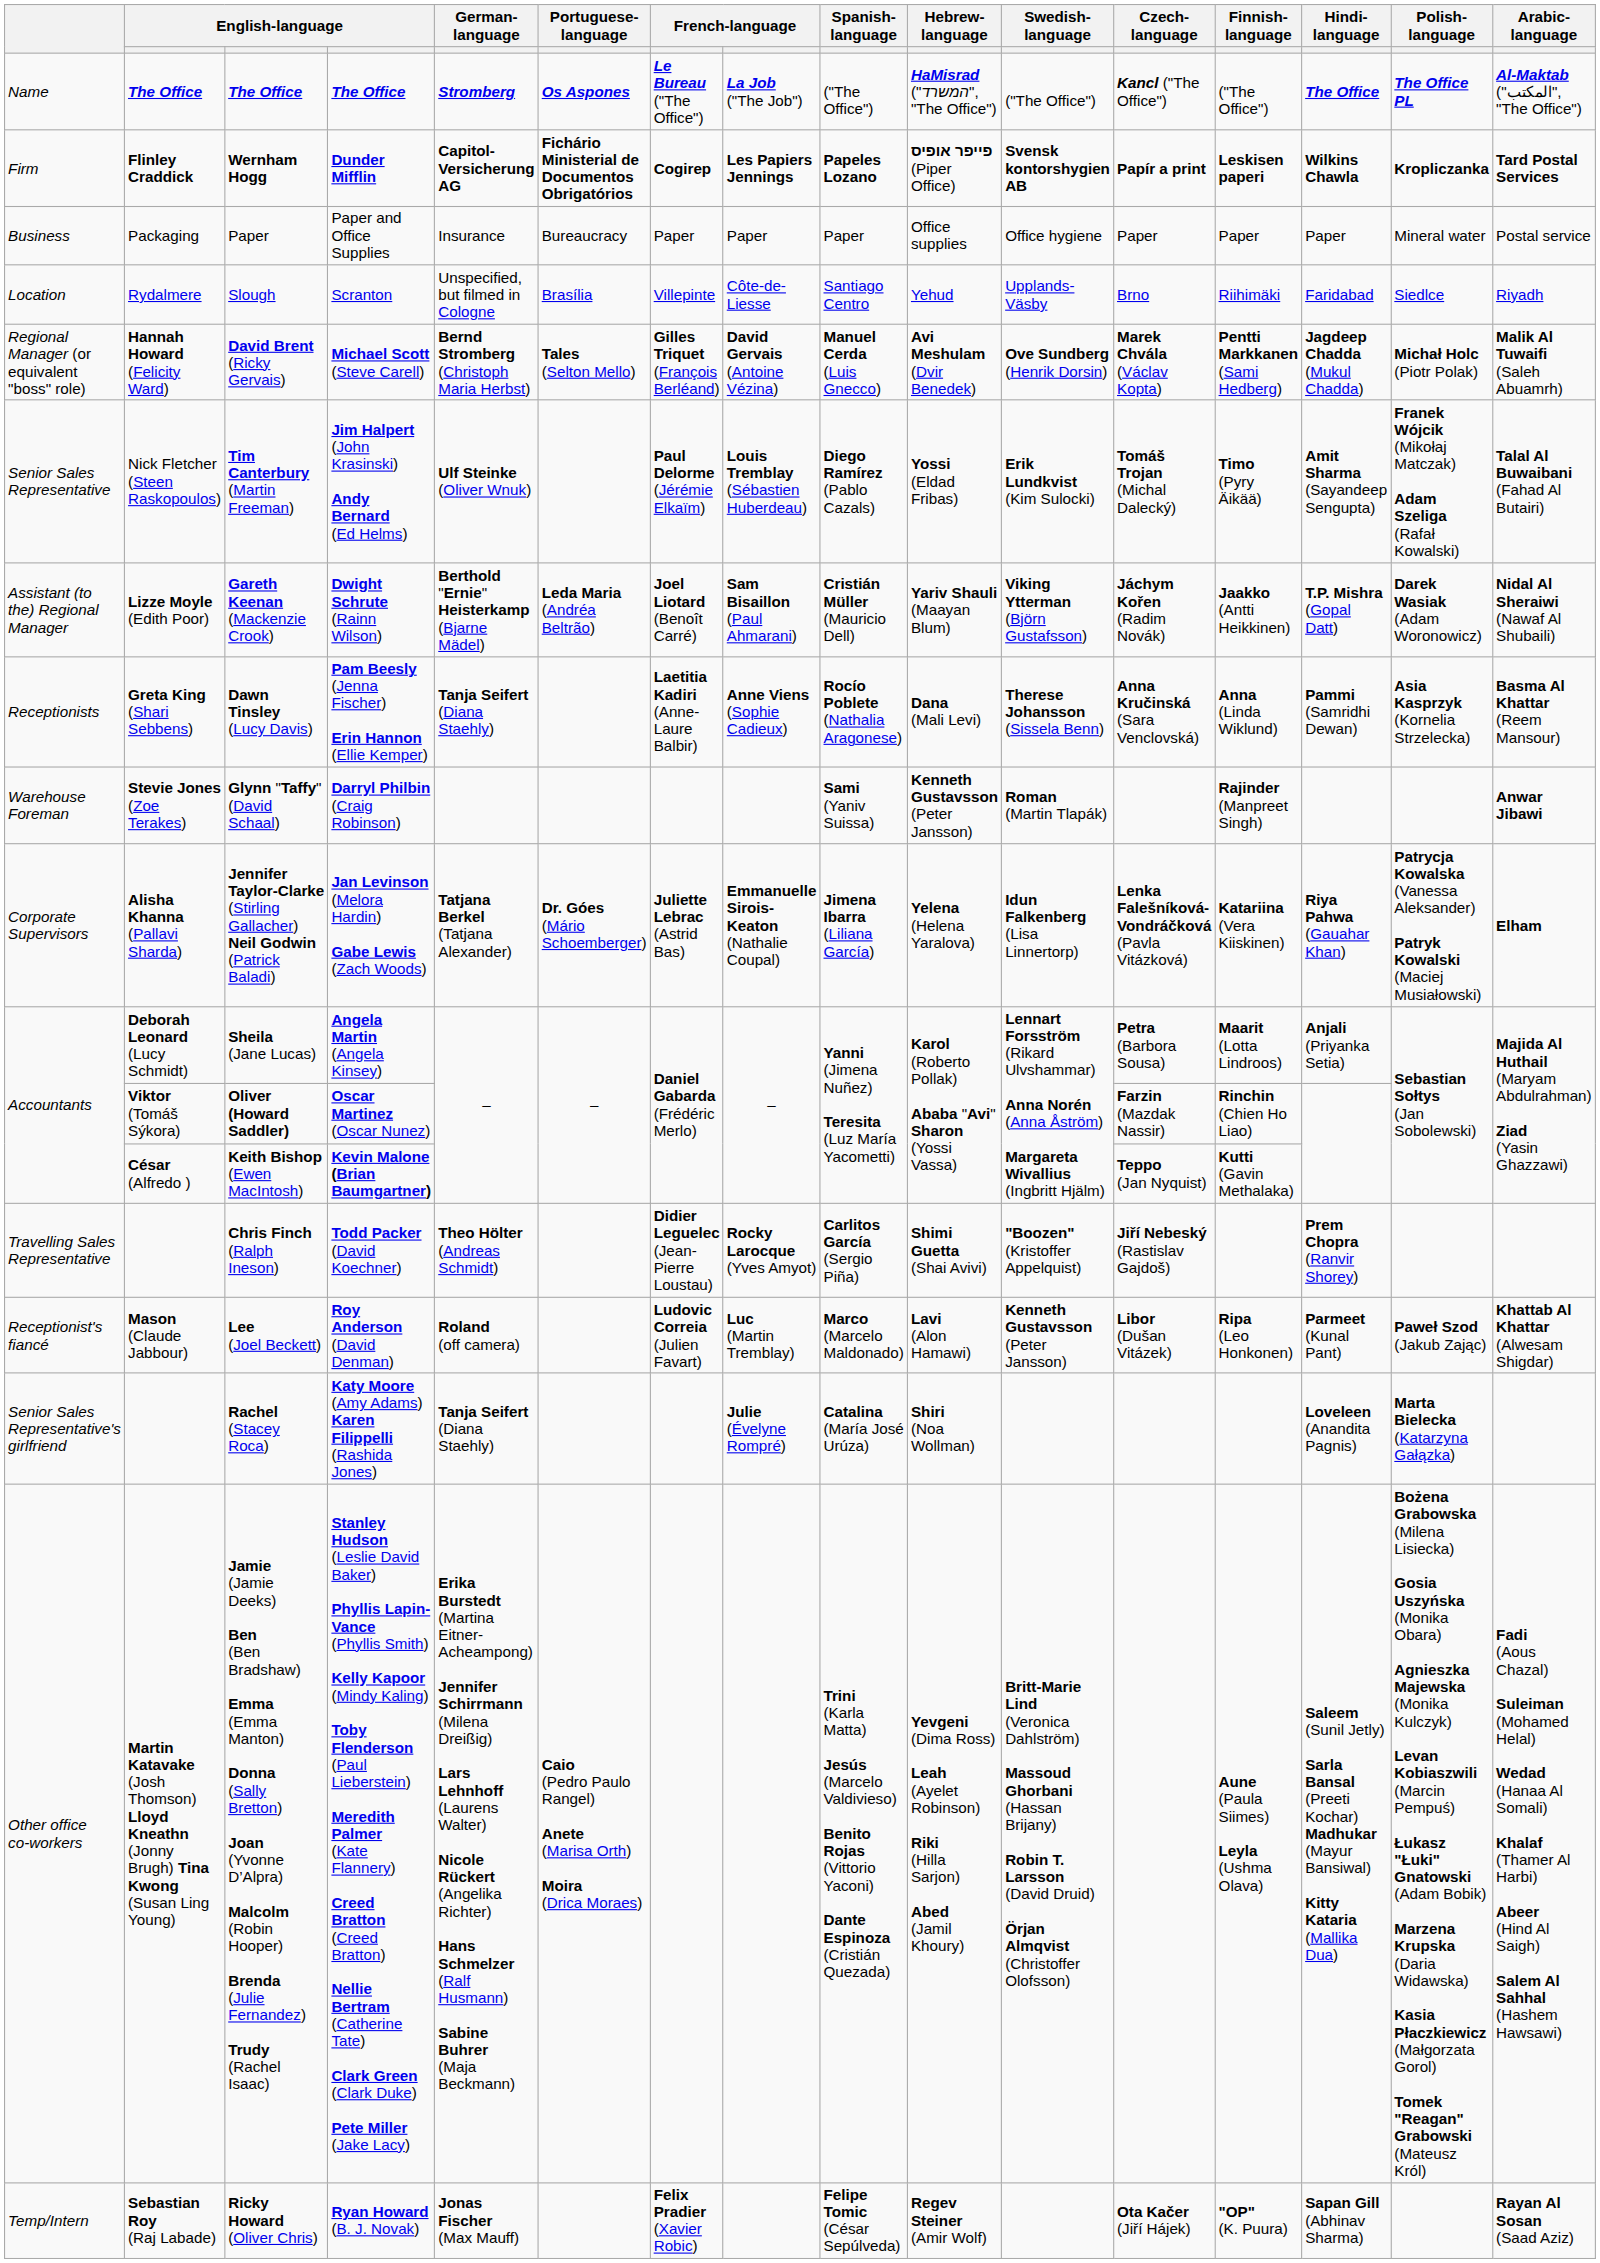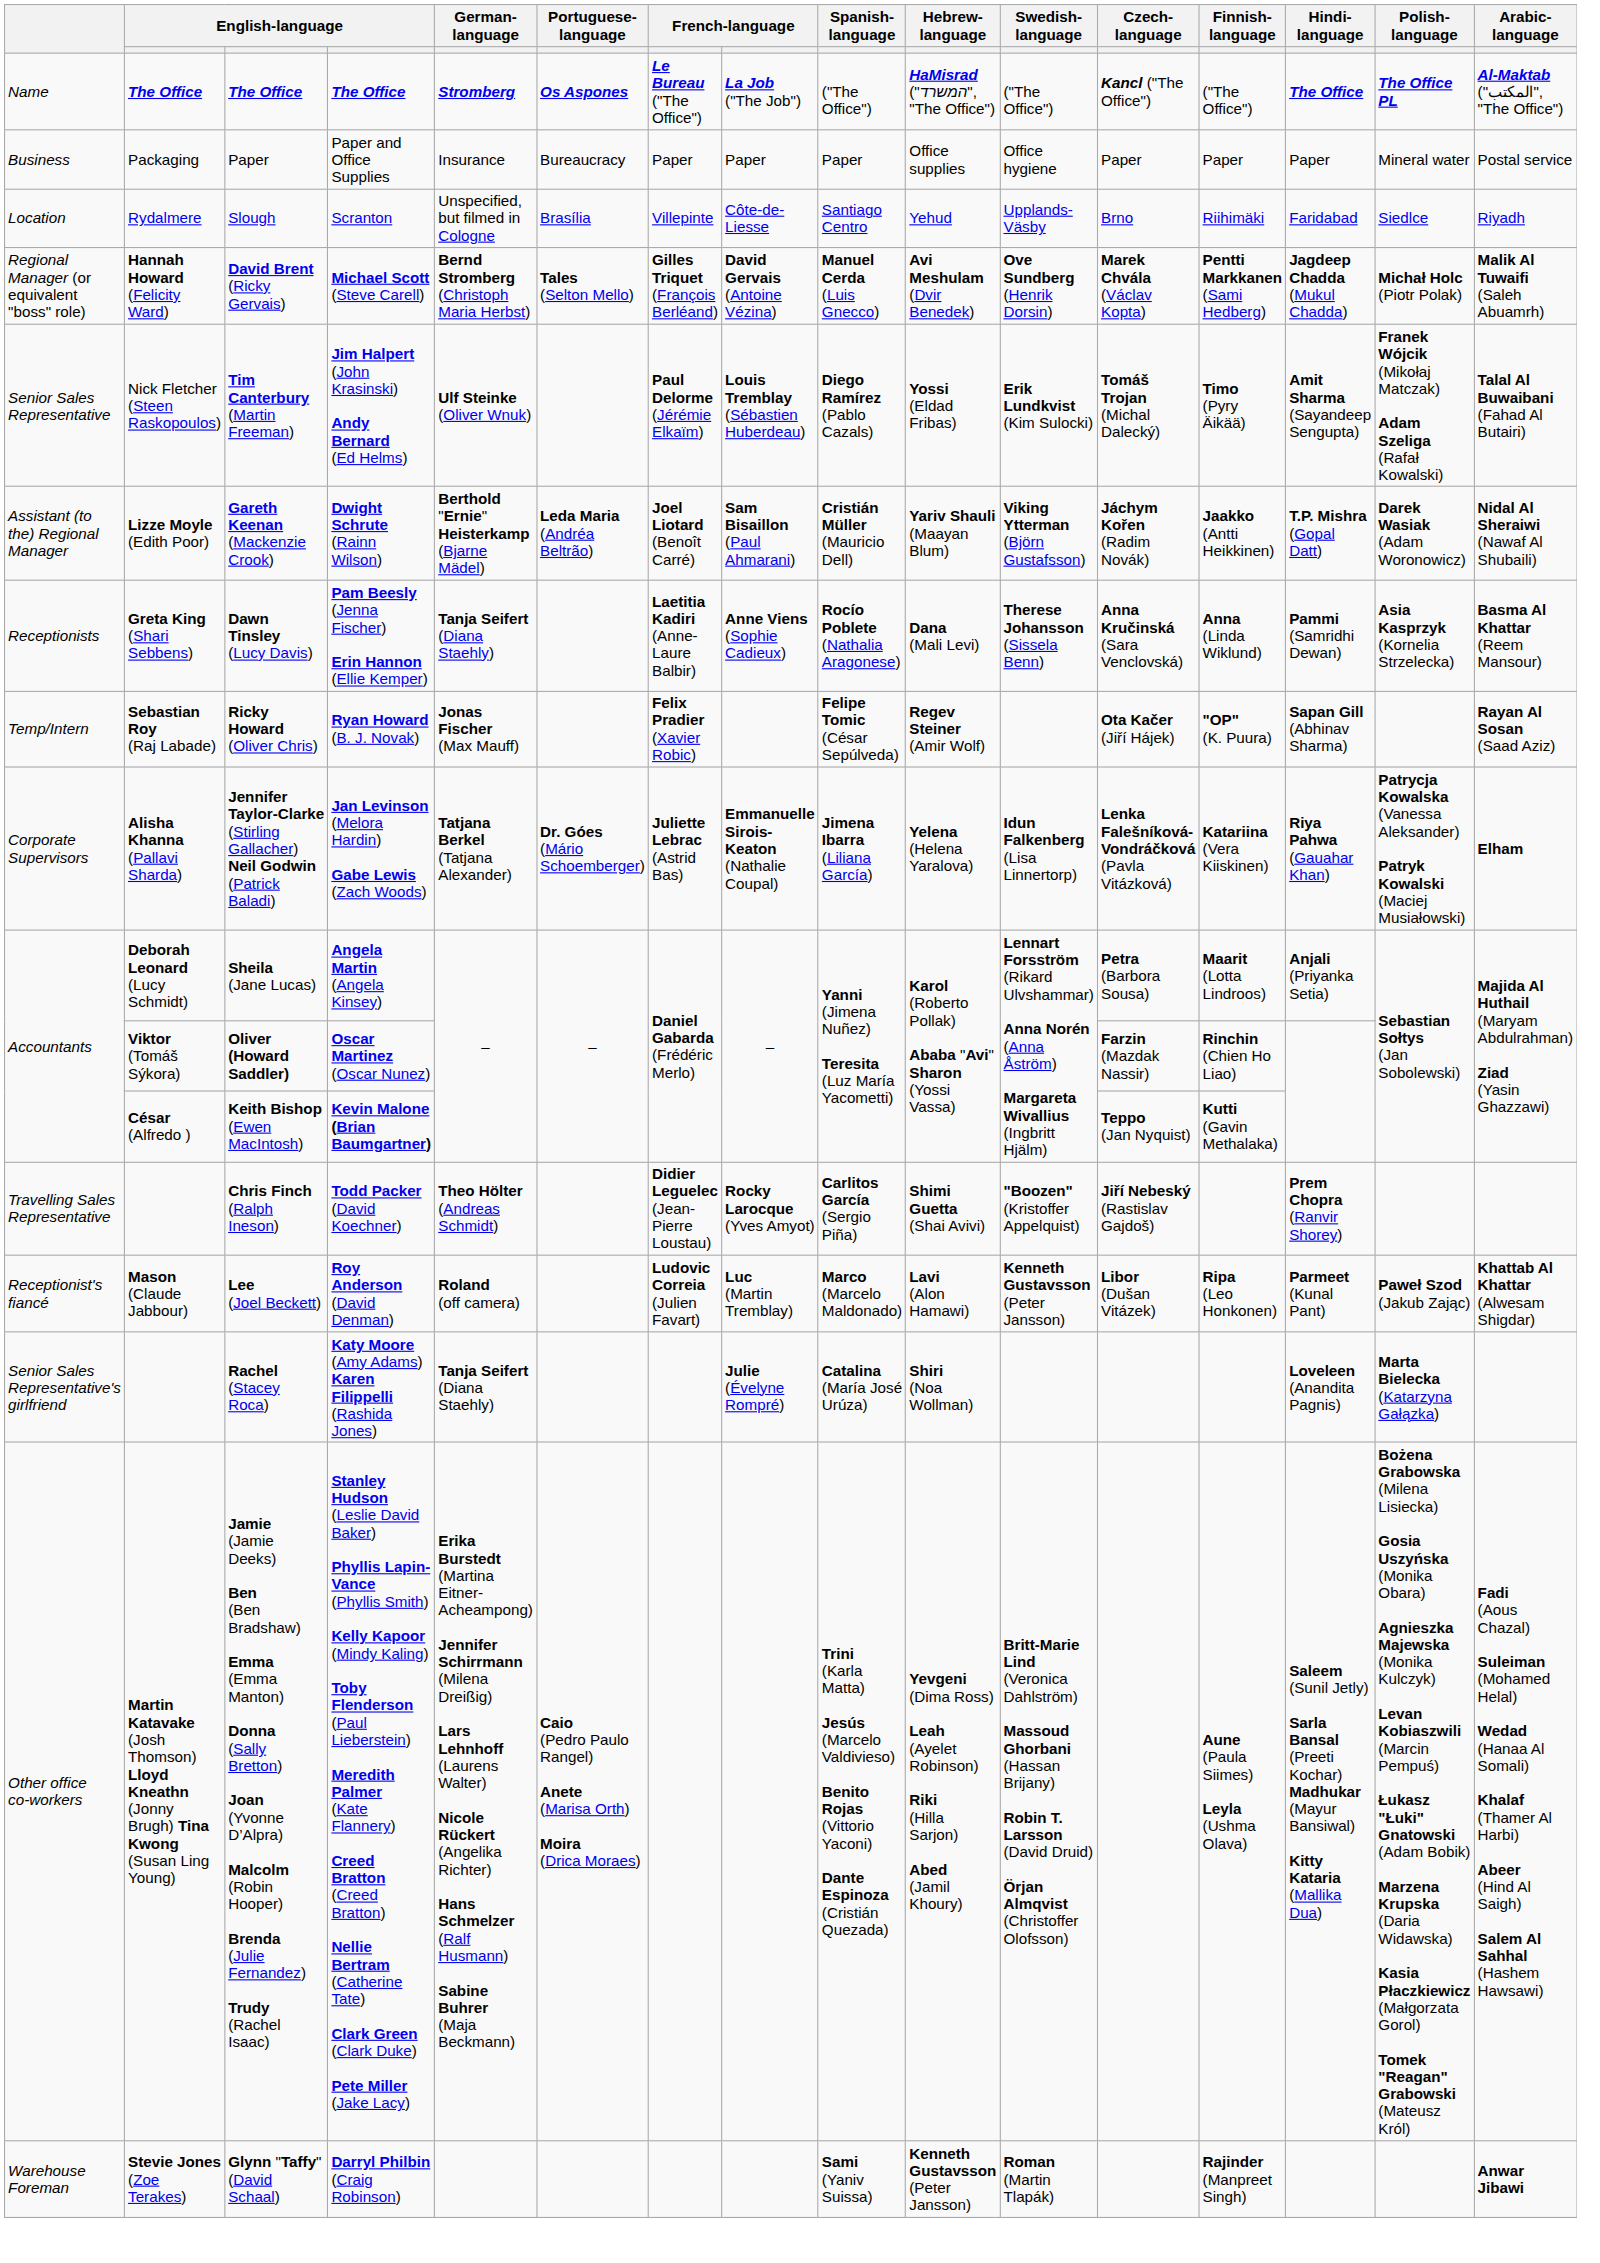- row: Firm | Flinley Craddick | Wernham Hogg | Dunder Mifflin | Capitol-Versicherung AG | Fichário Ministerial de Documentos Obrigatórios | Cogirep | Les Papiers Jennings | Papeles Lozano | פייפר אופיס (Piper Office) | Svensk kontorshygien AB | Papír a print | Leskisen paperi | Wilkins Chawla | Kropliczanka | Tard Postal Services
rows swapped: Ricky Howard (Oliver Chris) <-> Glynn "Taffy" (David Schaal)
